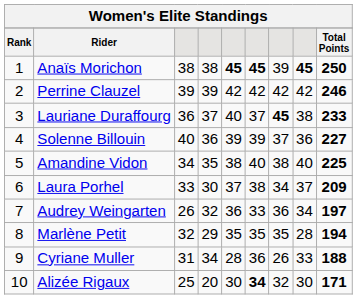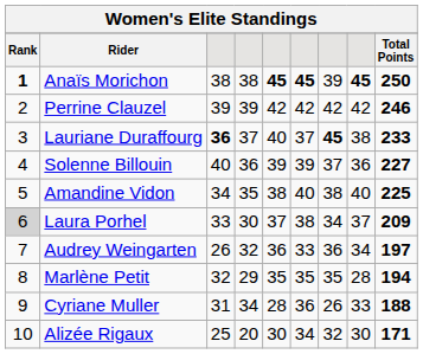Anaïs Morichon | Rank: normal -> bold
Lauriane Duraffourg | column 3: normal -> bold
Laura Porhel | Rank: no background -> lightgrey background
Alizée Rigaux | column 6: bold -> normal
